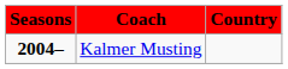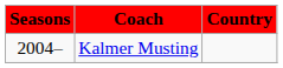Kalmer Musting | Seasons: bold -> normal
